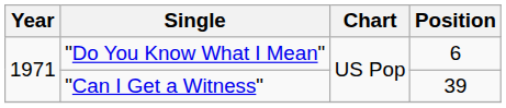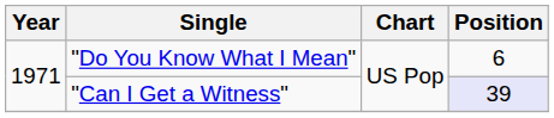"Can I Get a Witness" | Position: no background -> lavender background
